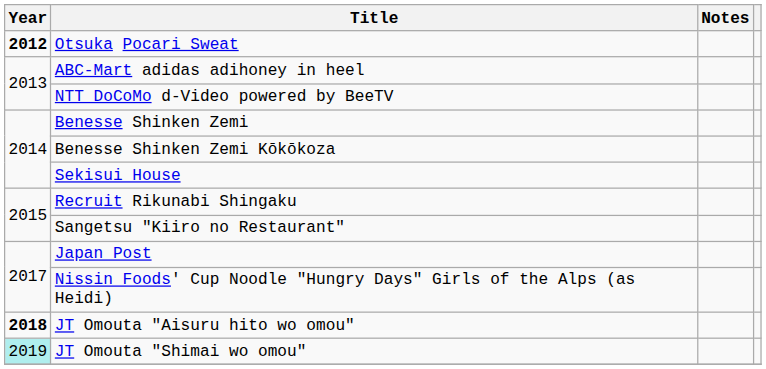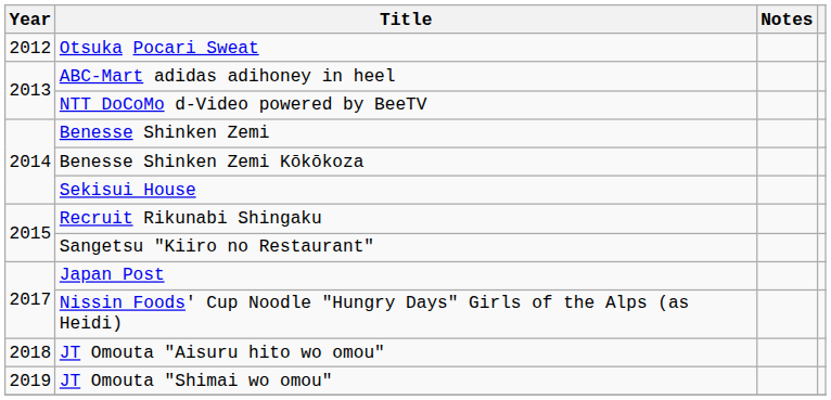Otsuka Pocari Sweat | Year: bold -> normal
JT Omouta "Aisuru hito wo omou" | Year: bold -> normal
JT Omouta "Shimai wo omou" | Year: paleturquoise background -> no background
